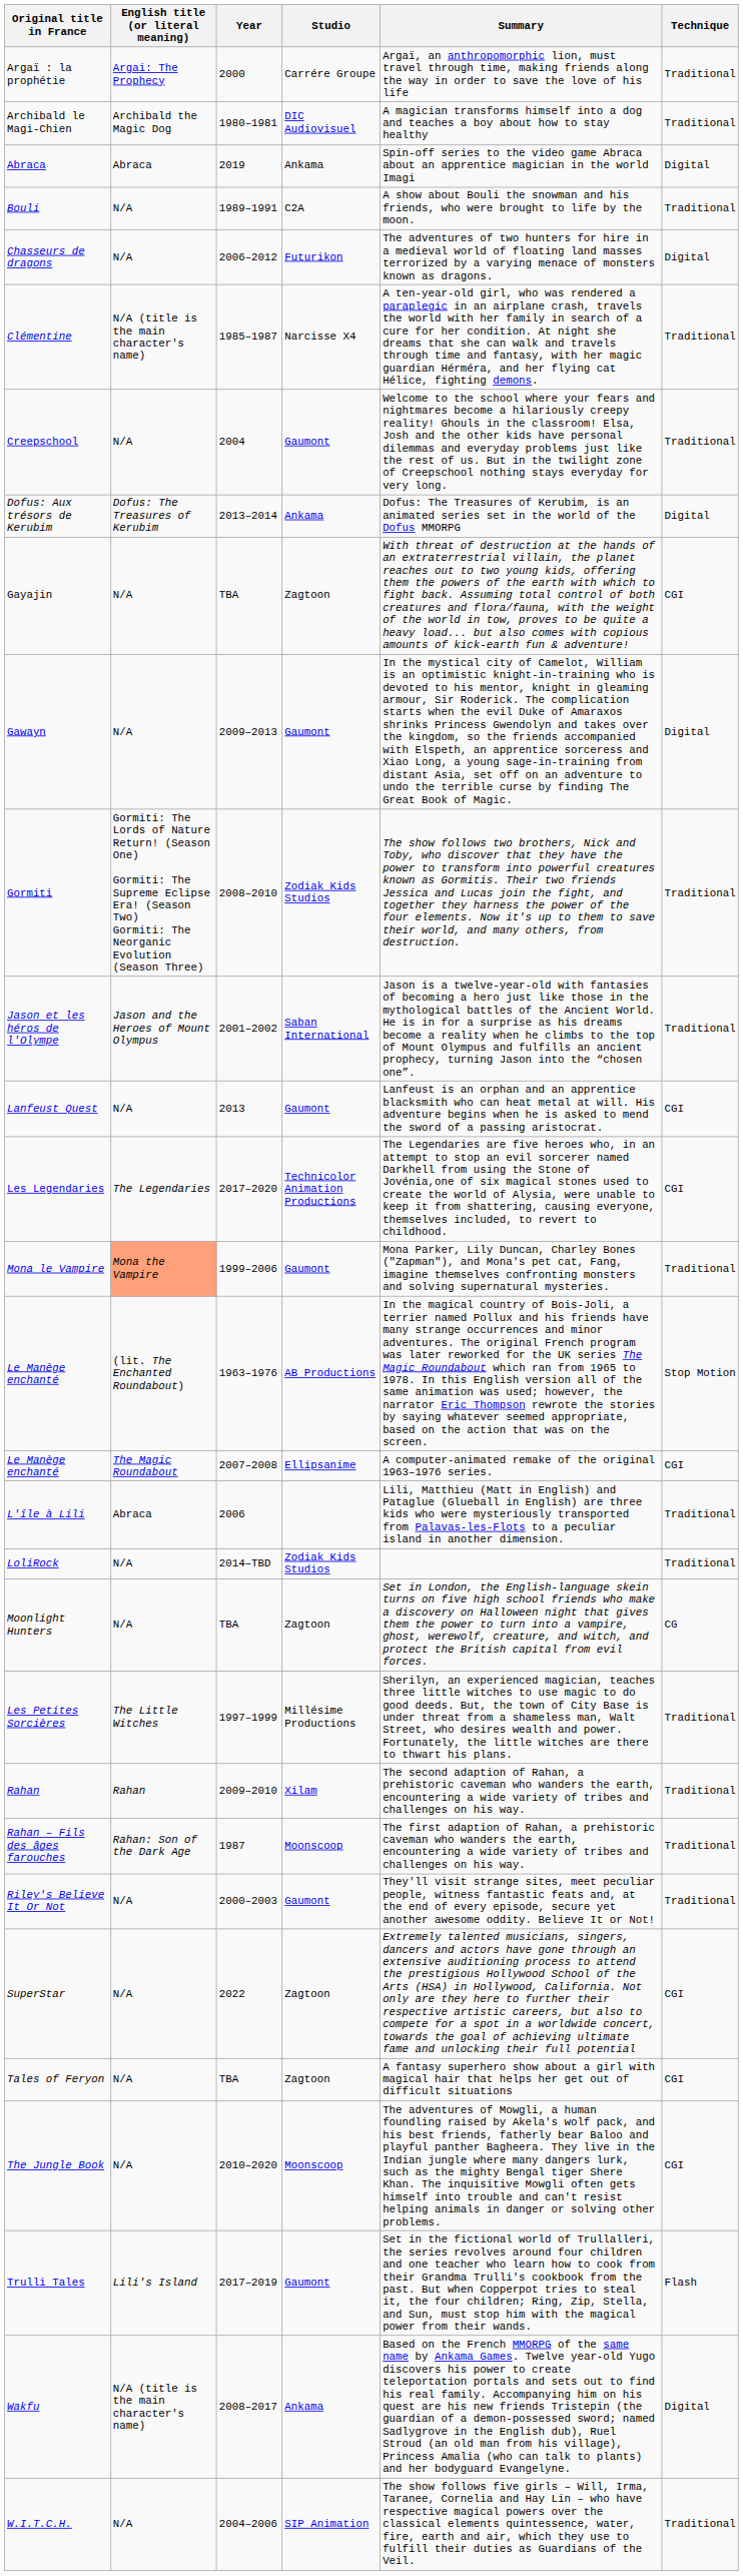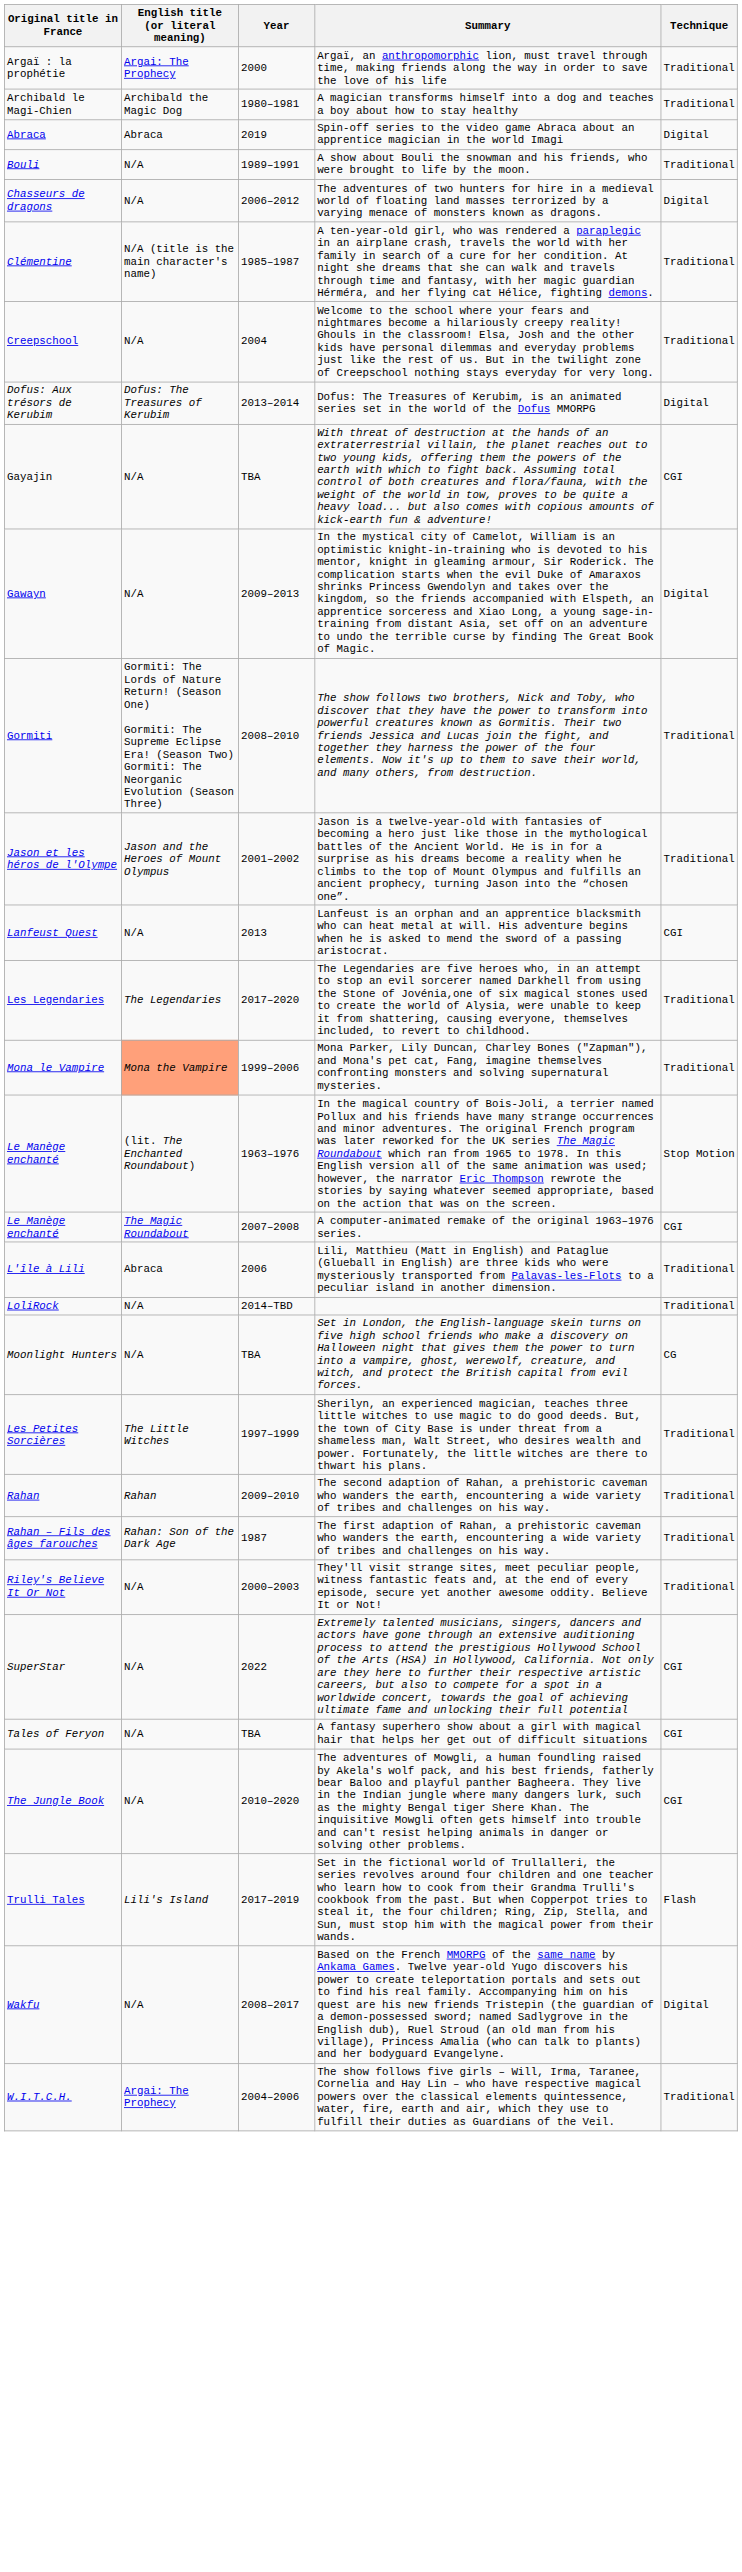- column: Studio | Carrére Groupe | DIC Audiovisuel | Ankama | C2A | Futurikon | Narcisse X4 | Gaumont | Ankama | Zagtoon | Gaumont | Zodiak Kids Studios | Saban International | Gaumont | Technicolor Animation Productions | Gaumont | AB Productions | Ellipsanime | Zodiak Kids Studios | Zagtoon | Millésime Productions | Xilam | Moonscoop | Gaumont | Zagtoon | Zagtoon | Moonscoop | Gaumont | Ankama | SIP Animation
Les Legendaries | Technique: CGI -> Traditional
Wakfu | English title (or literal meaning): N/A (title is the main character's name) -> N/A
W.I.T.C.H. | English title (or literal meaning): N/A -> Argai: The Prophecy
